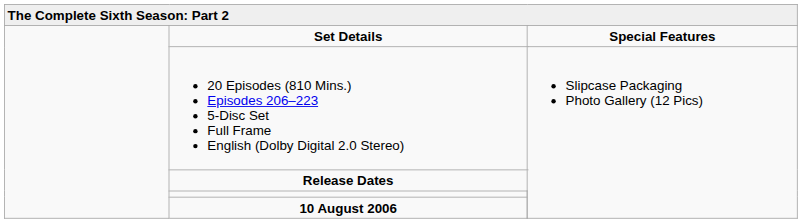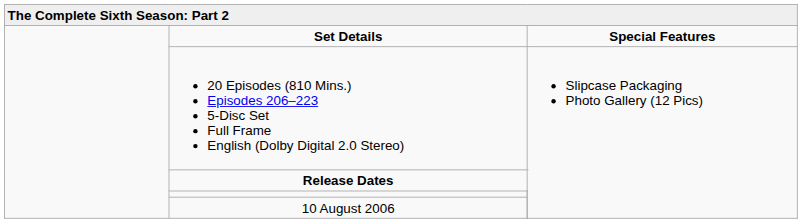10 August 2006 | column 2: bold -> normal
